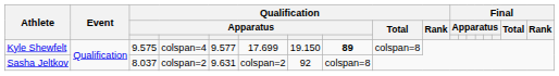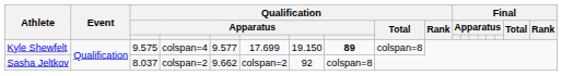Sasha Jeltkov | column 5: 9.631 -> 9.662
